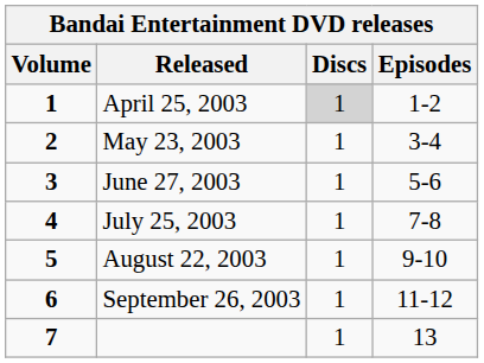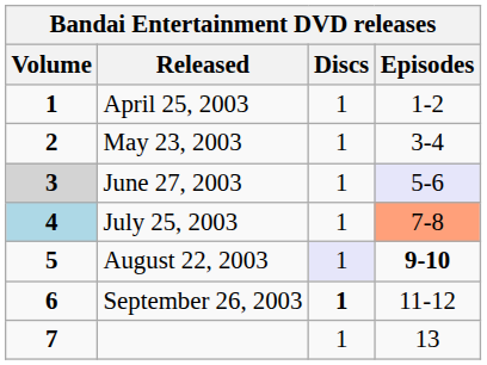April 25, 2003 | Discs: lightgrey background -> no background
June 27, 2003 | Volume: no background -> lightgrey background
June 27, 2003 | Episodes: no background -> lavender background
July 25, 2003 | Volume: no background -> lightblue background
July 25, 2003 | Episodes: no background -> lightsalmon background
August 22, 2003 | Discs: no background -> lavender background
August 22, 2003 | Episodes: normal -> bold
September 26, 2003 | Discs: normal -> bold
